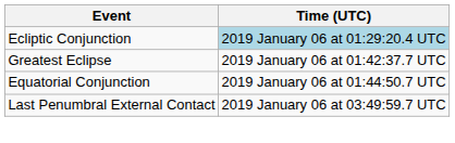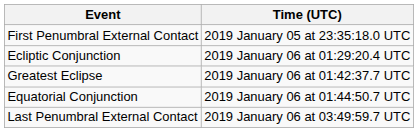+ row: First Penumbral External Contact | 2019 January 05 at 23:35:18.0 UTC
Ecliptic Conjunction | Time (UTC): lightblue background -> no background
